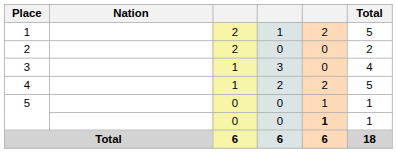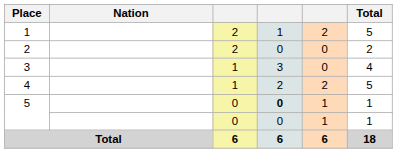row 6 | column 4: normal -> bold
row 7 | column 5: bold -> normal
